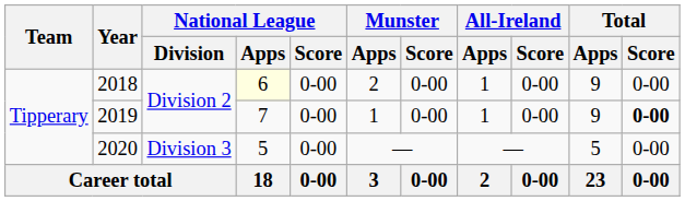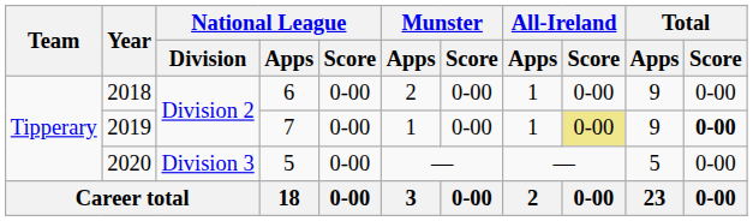2018 | National League / Apps: lightyellow background -> no background
2019 | All-Ireland / Score: no background -> khaki background
